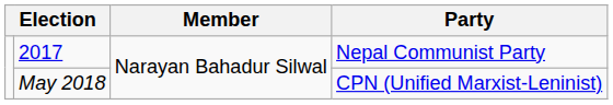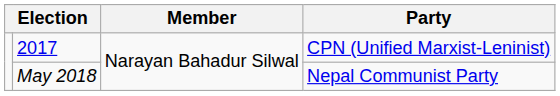2017 | Party: Nepal Communist Party -> CPN (Unified Marxist-Leninist)
May 2018 | Party: CPN (Unified Marxist-Leninist) -> Nepal Communist Party
